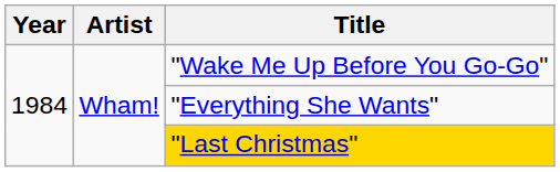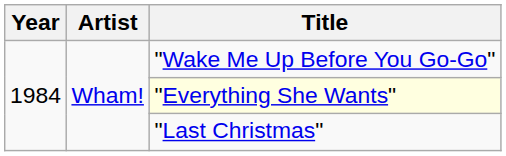"Everything She Wants" | Title: no background -> lightyellow background
"Last Christmas" | Title: gold background -> no background
